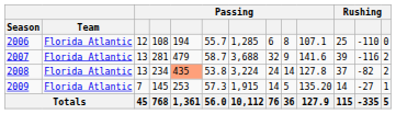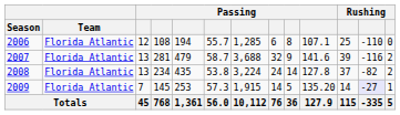2008 | column 5: lightsalmon background -> no background
2009 | column 12: no background -> lavender background
